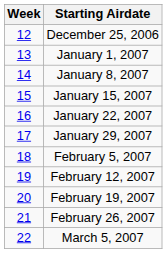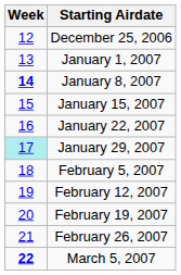January 8, 2007 | Week: normal -> bold
January 29, 2007 | Week: no background -> paleturquoise background
March 5, 2007 | Week: normal -> bold
